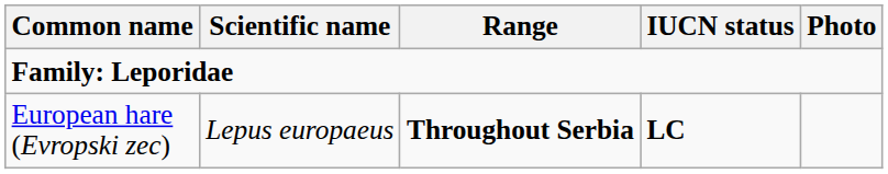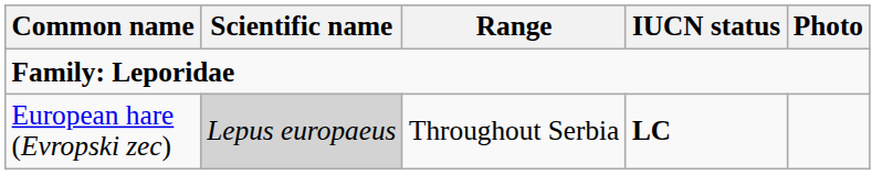European hare (Evropski zec) | Scientific name: no background -> lightgrey background
European hare (Evropski zec) | Range: bold -> normal
